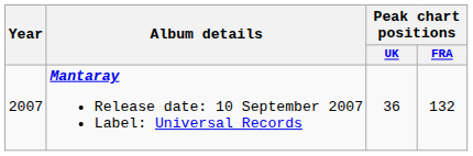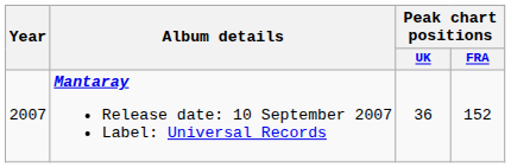row 3 | Peak chart positions / FRA: 132 -> 152
